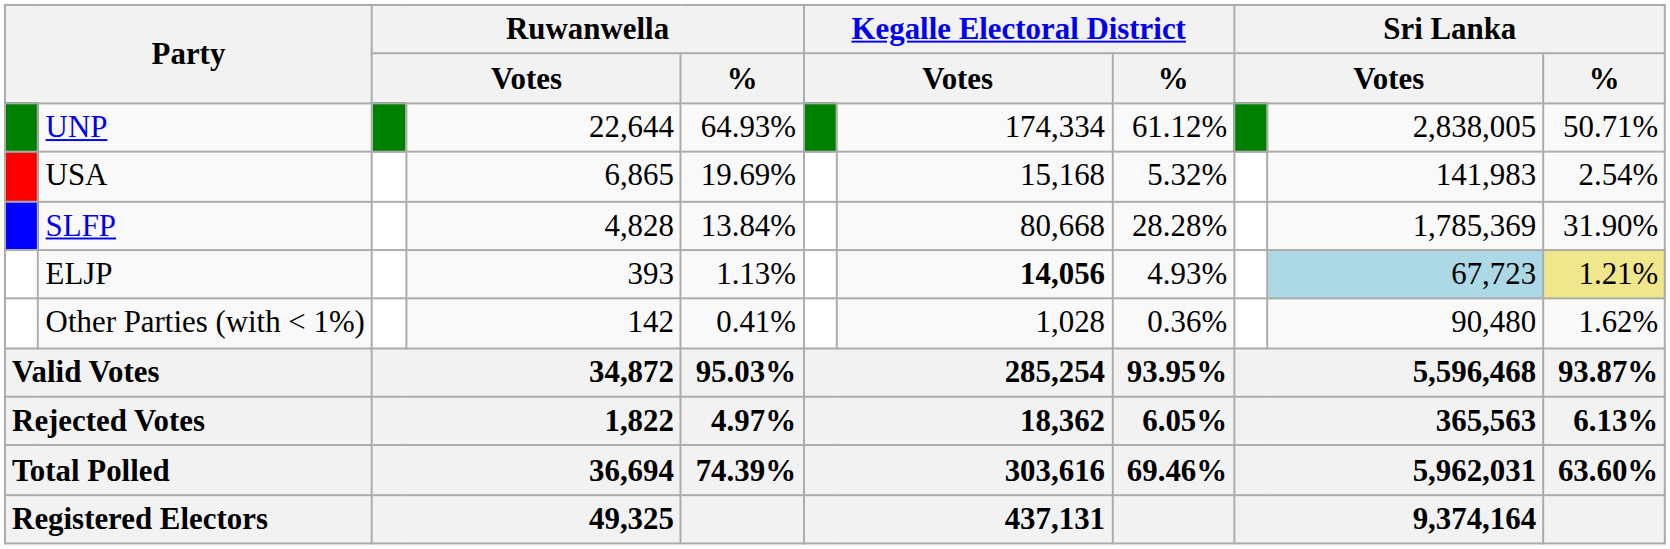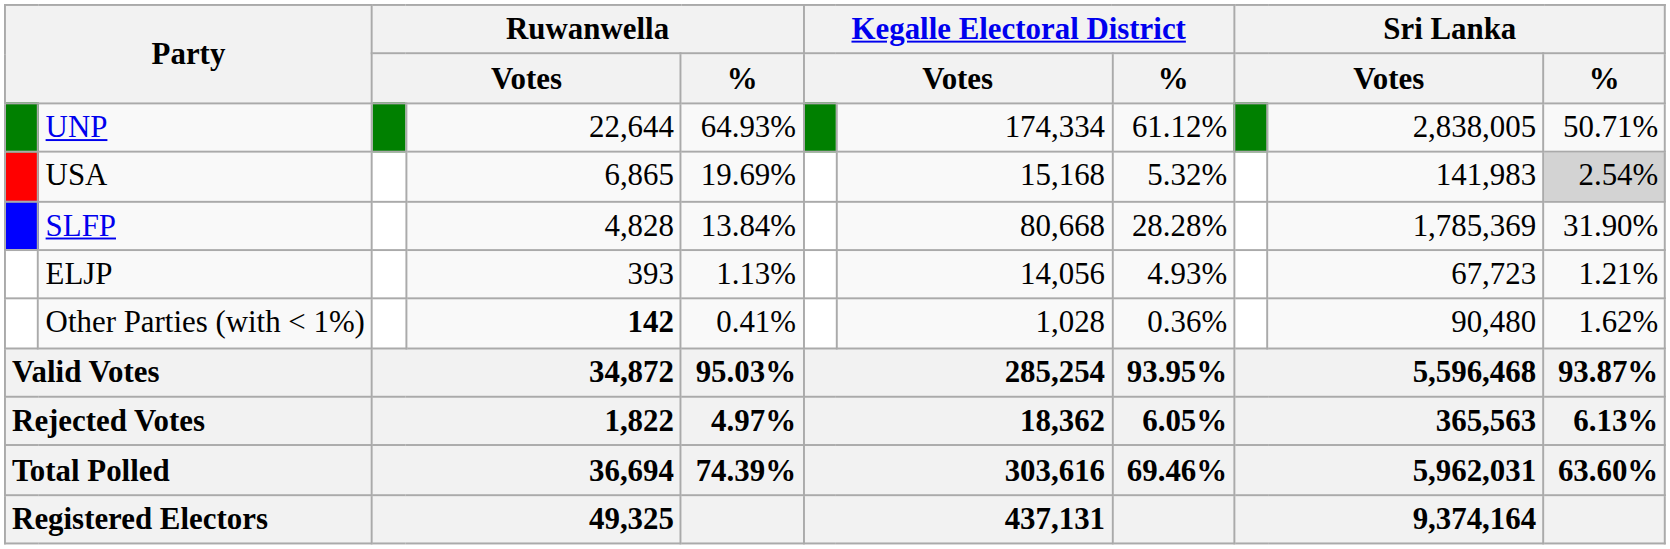USA | Sri Lanka / %: no background -> lightgrey background
ELJP | column 7: bold -> normal
ELJP | column 10: lightblue background -> no background
ELJP | Sri Lanka / %: khaki background -> no background
Other Parties (with < 1%) | column 4: normal -> bold
